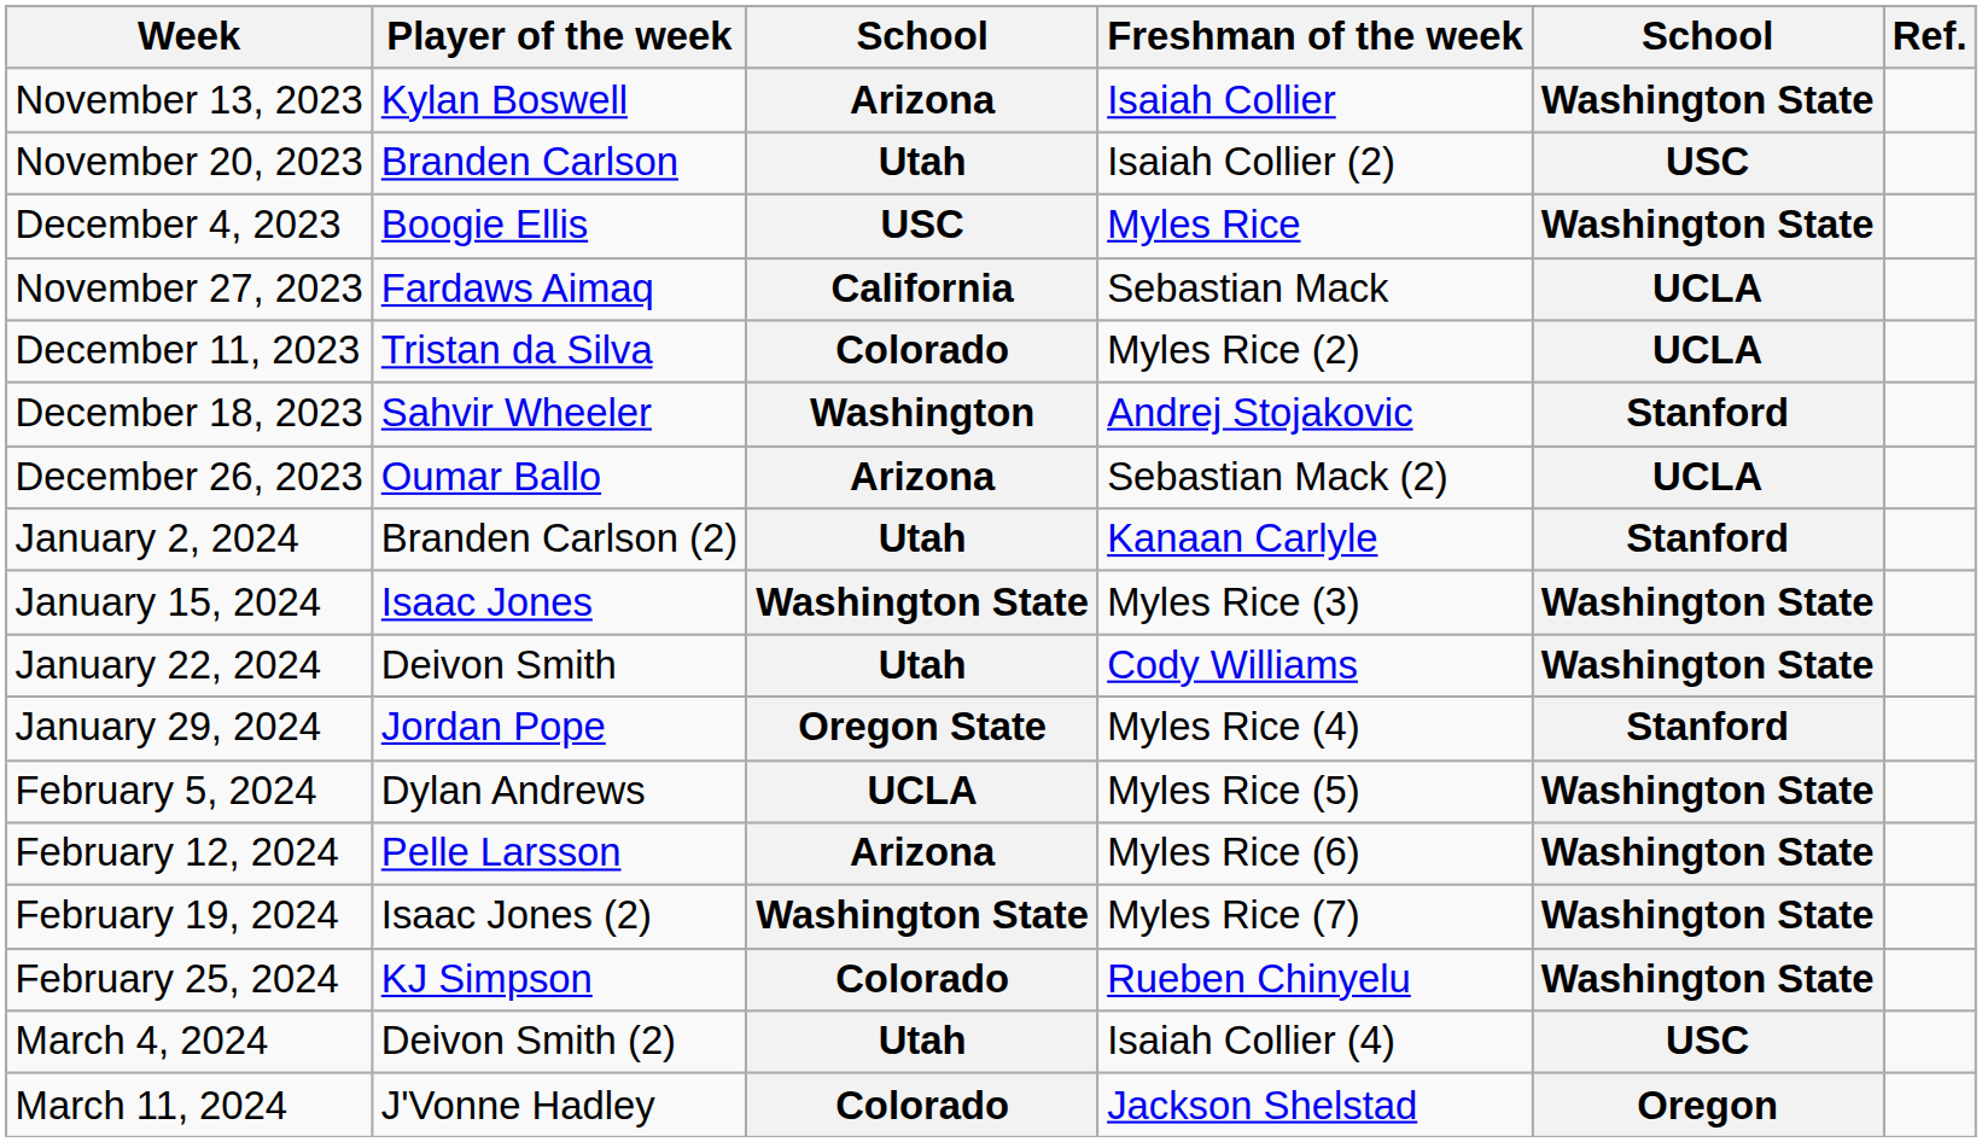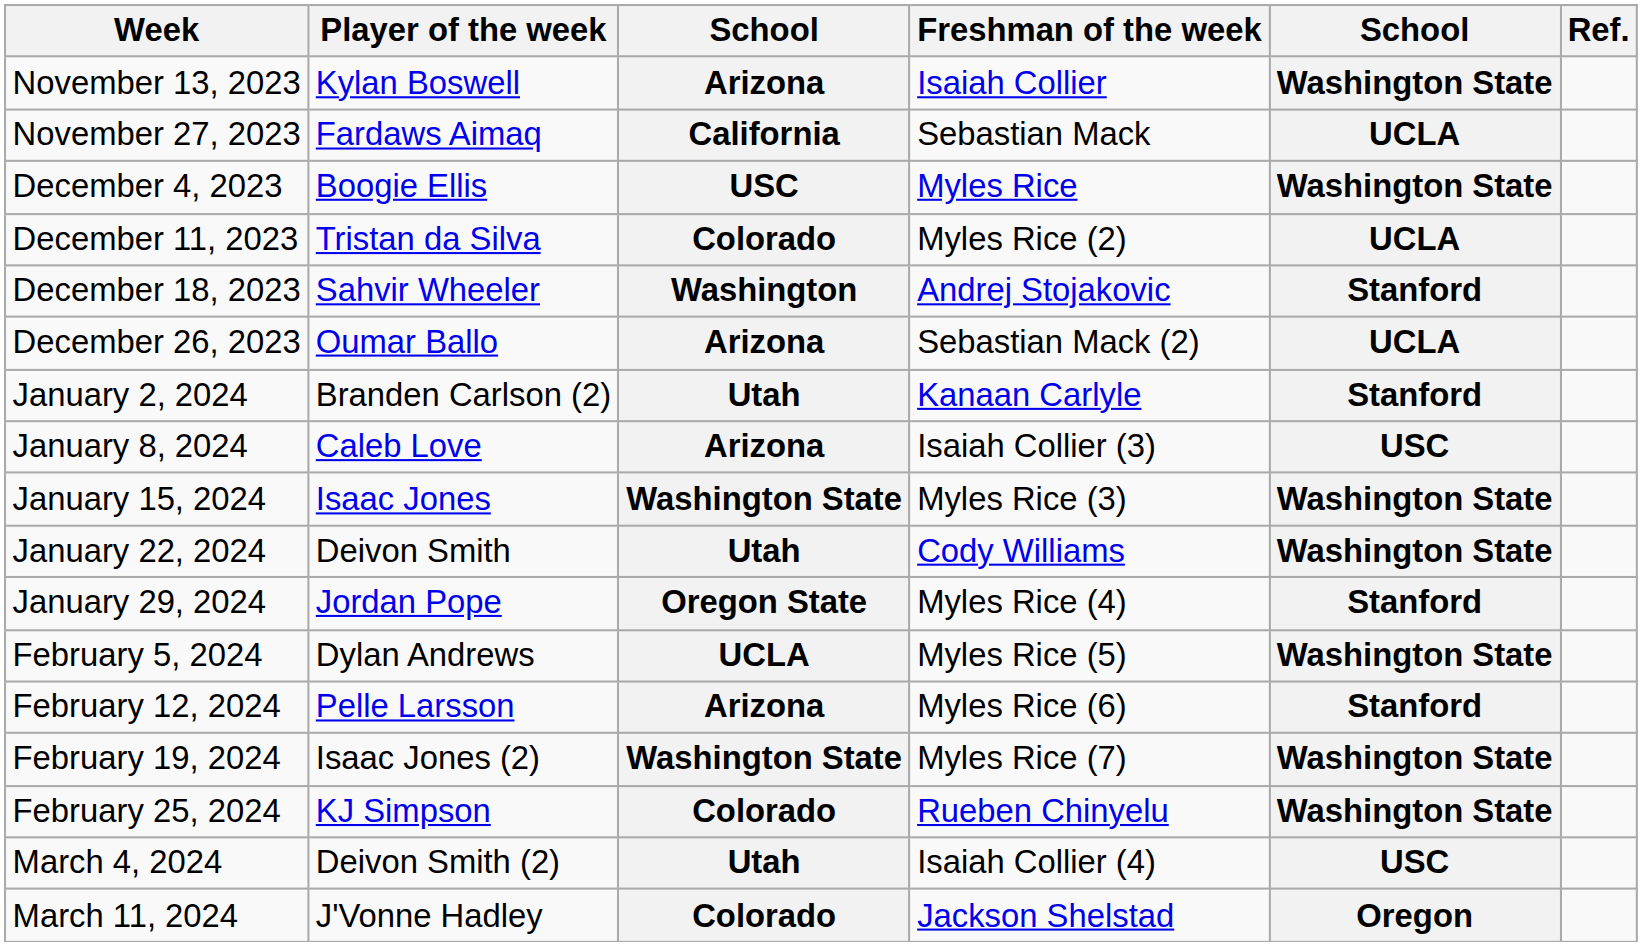- row: November 20, 2023 | Branden Carlson | Utah | Isaiah Collier (2) | USC
rows swapped: November 27, 2023 <-> December 4, 2023
+ row: January 8, 2024 | Caleb Love | Arizona | Isaiah Collier (3) | USC
February 12, 2024 | column 5: Washington State -> Stanford
